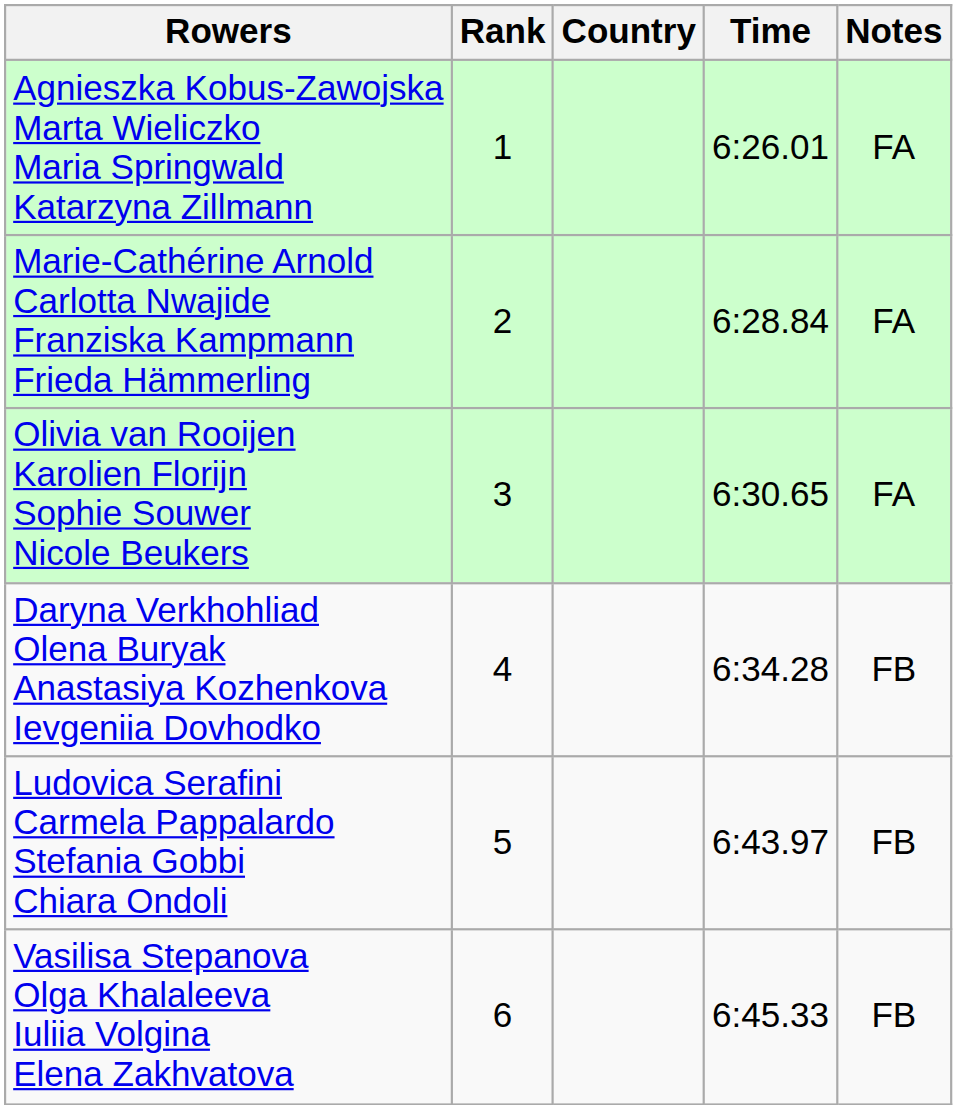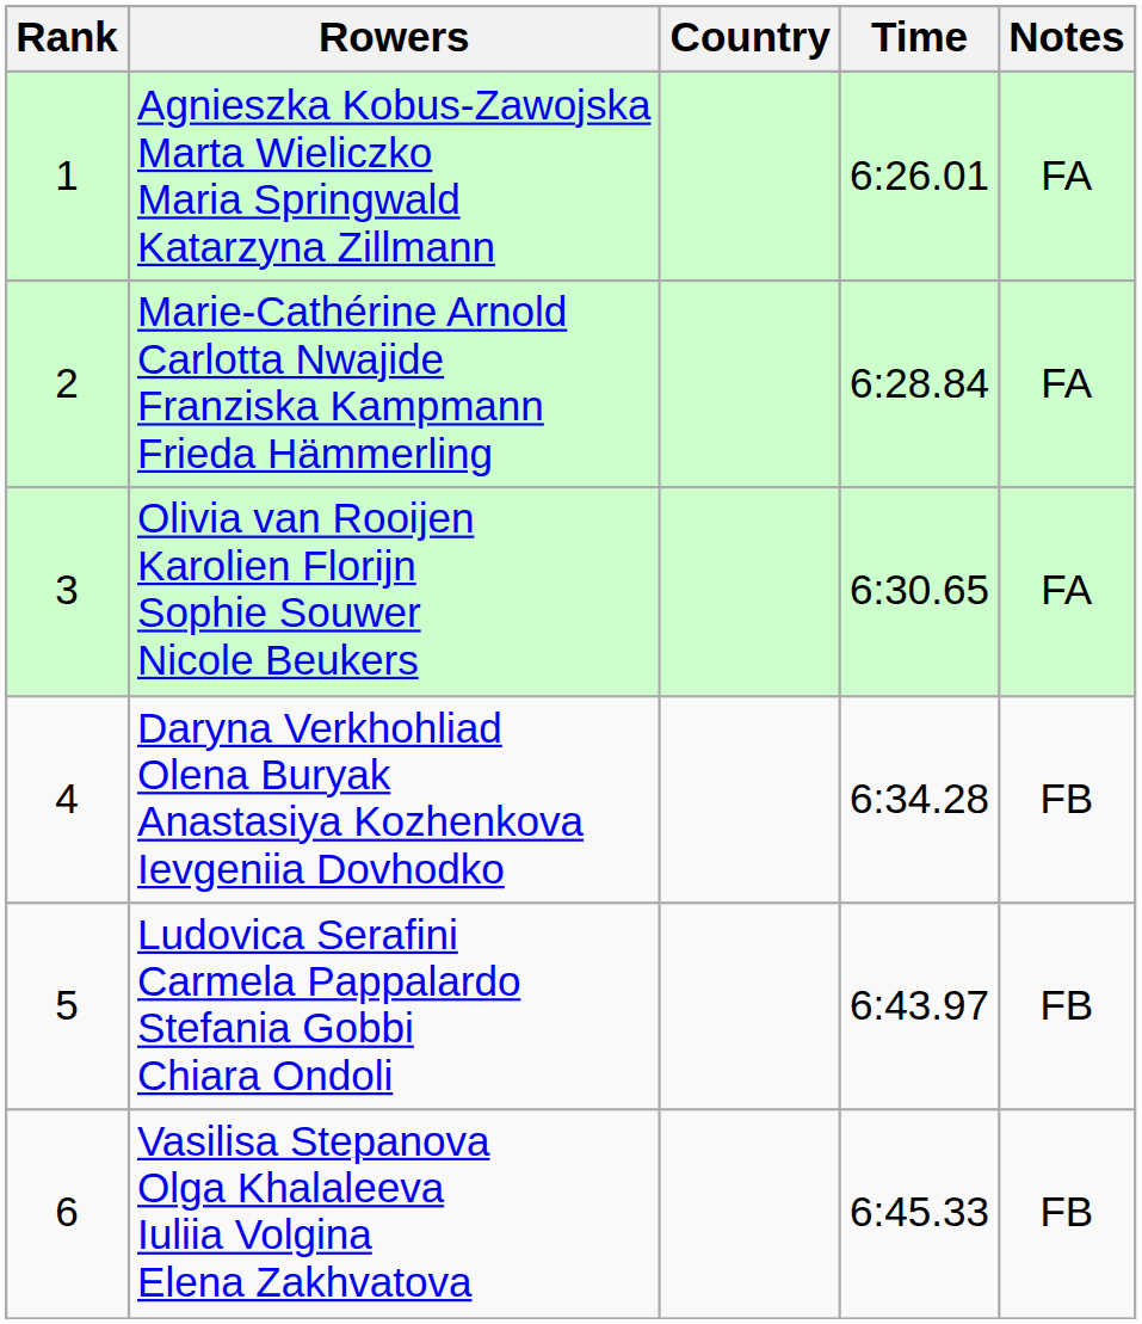columns swapped: Rank <-> Rowers
